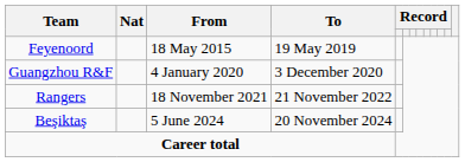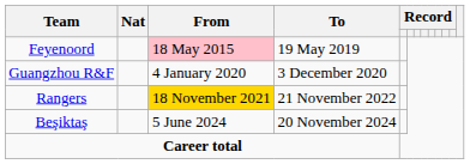Feyenoord | From: no background -> pink background
Rangers | From: no background -> gold background
